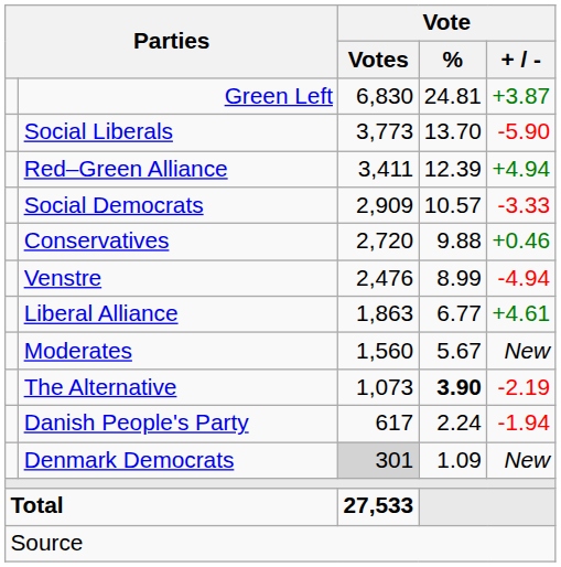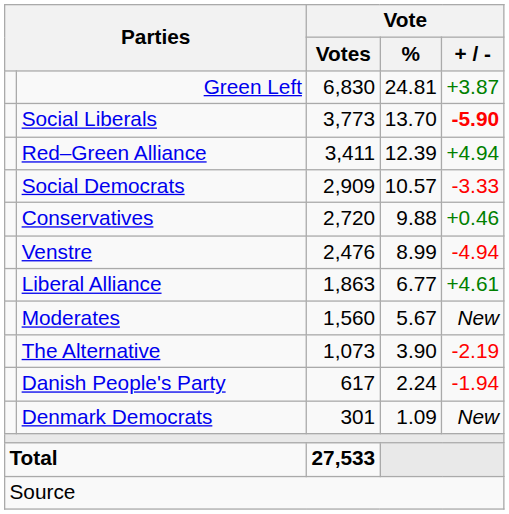Social Liberals | Vote / + / -: normal -> bold
The Alternative | Vote / %: bold -> normal
Denmark Democrats | Vote / Votes: lightgrey background -> no background
